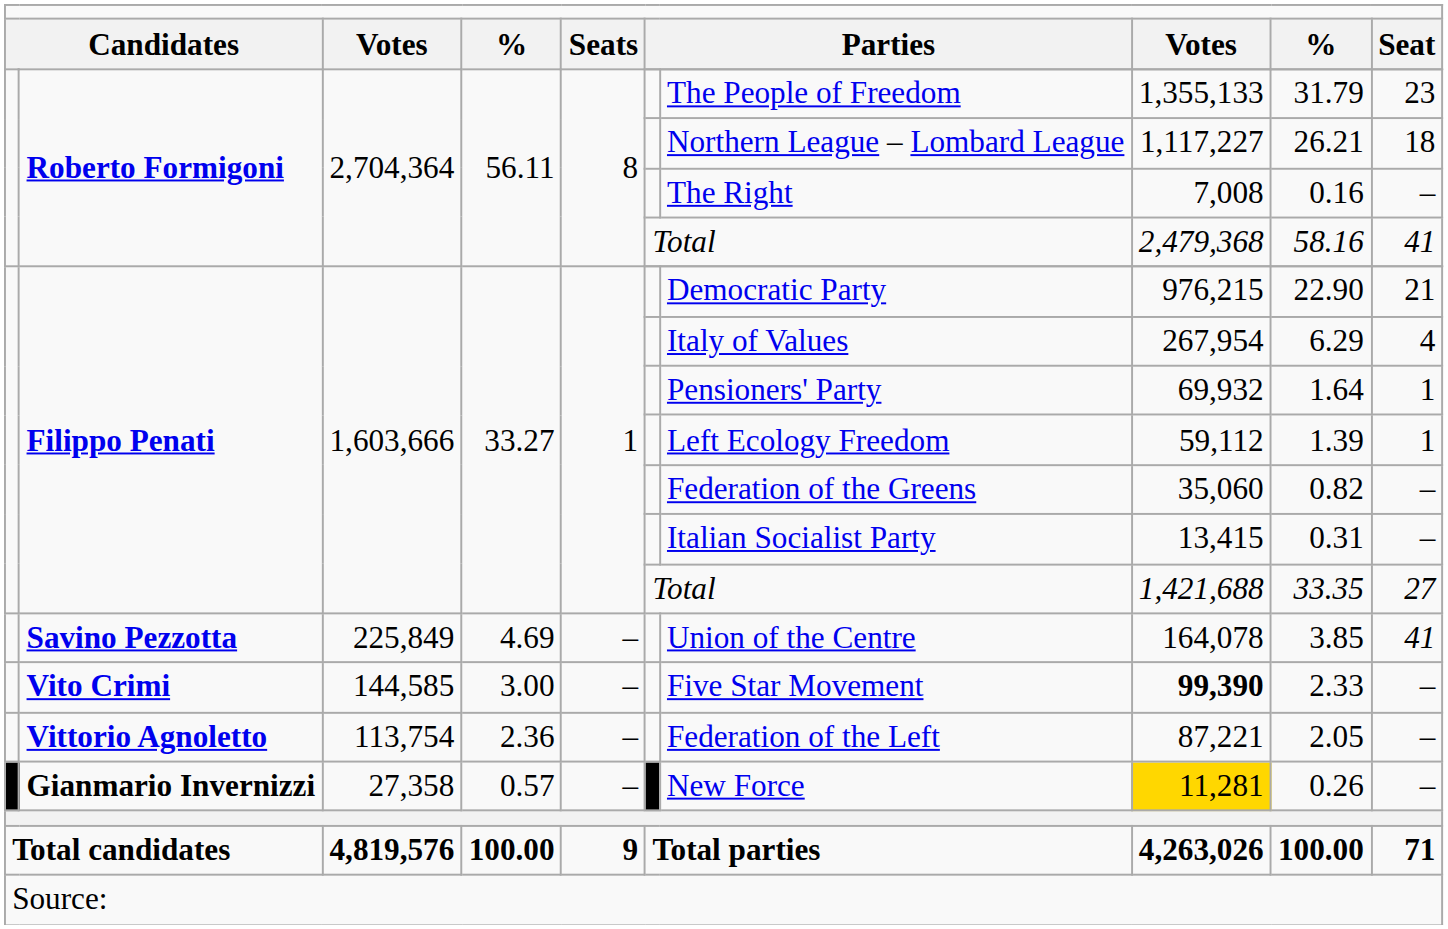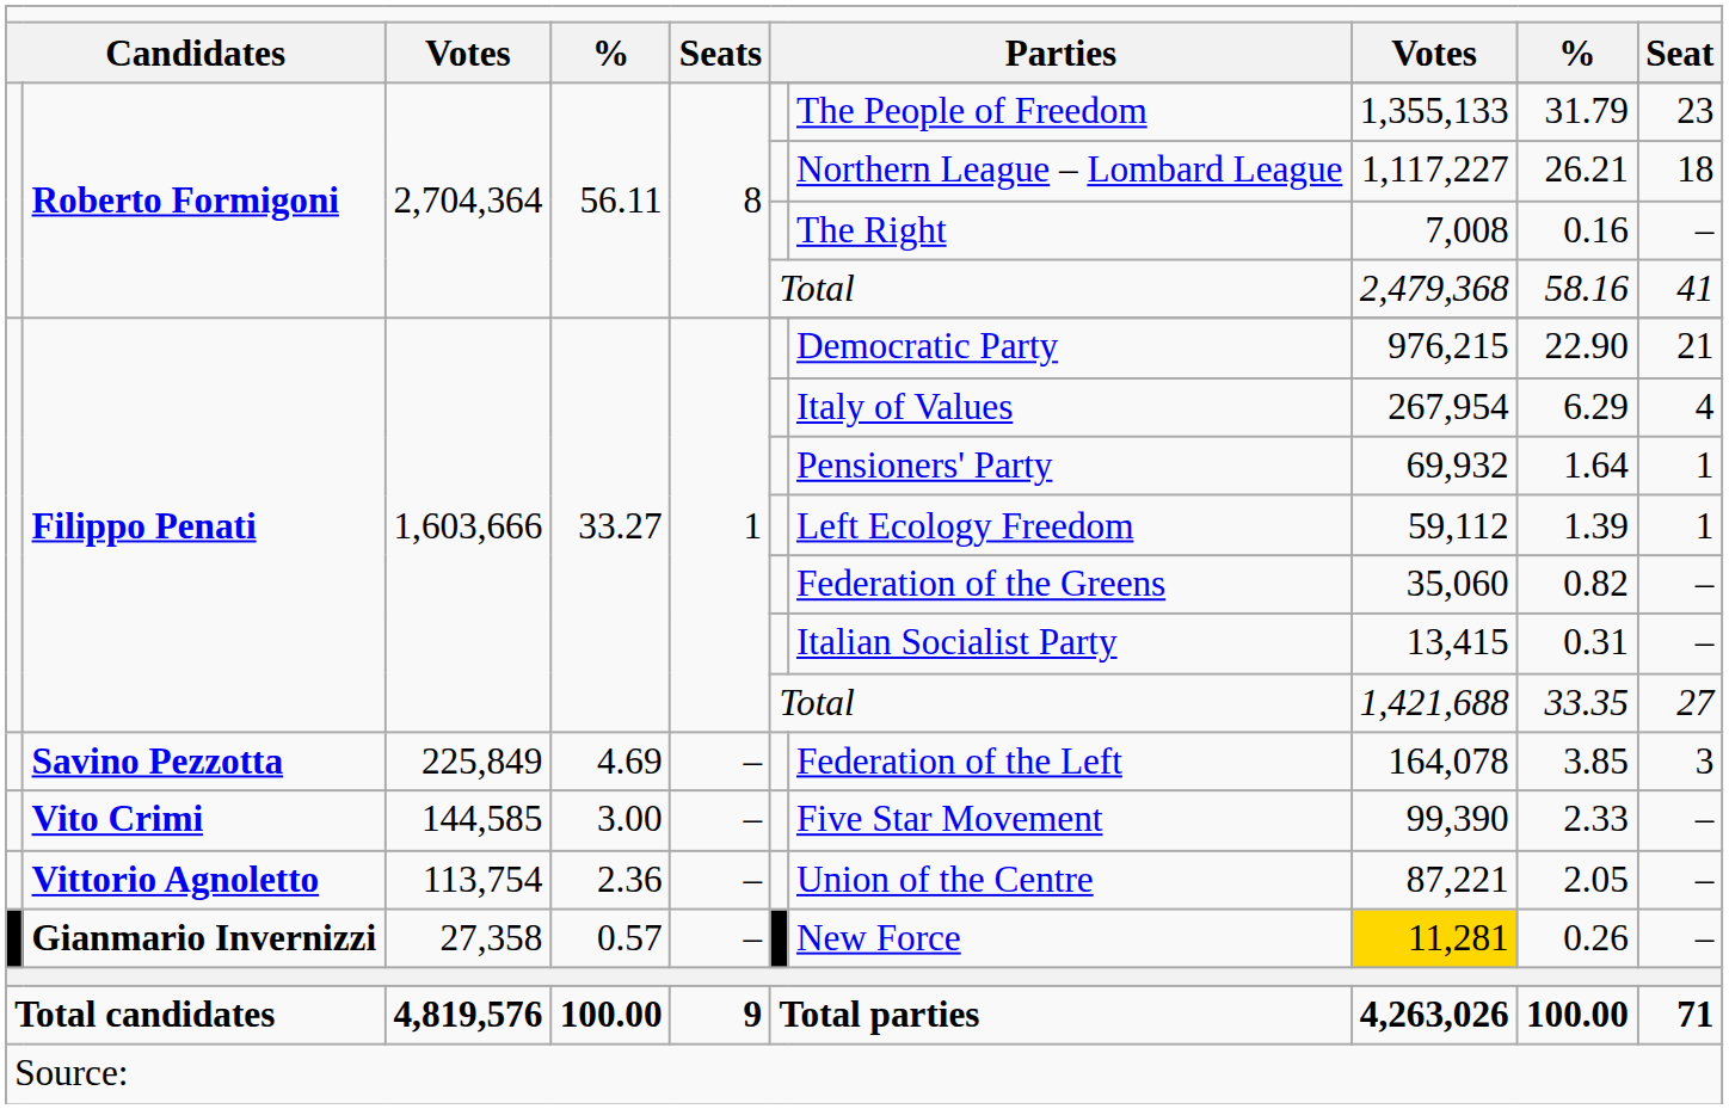Savino Pezzotta | column 7: Union of the Centre -> Federation of the Left
Savino Pezzotta | column 10: 41 -> 3
Vito Crimi | column 8: bold -> normal
Vittorio Agnoletto | column 7: Federation of the Left -> Union of the Centre
